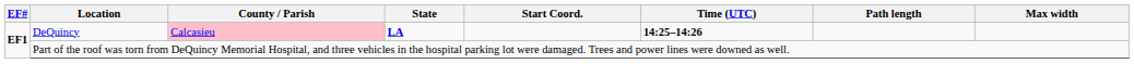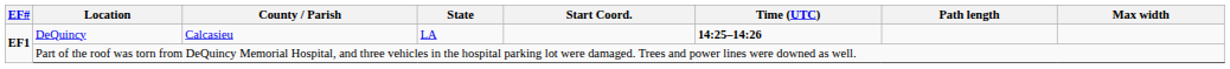DeQuincy | County / Parish: pink background -> no background
DeQuincy | State: bold -> normal
